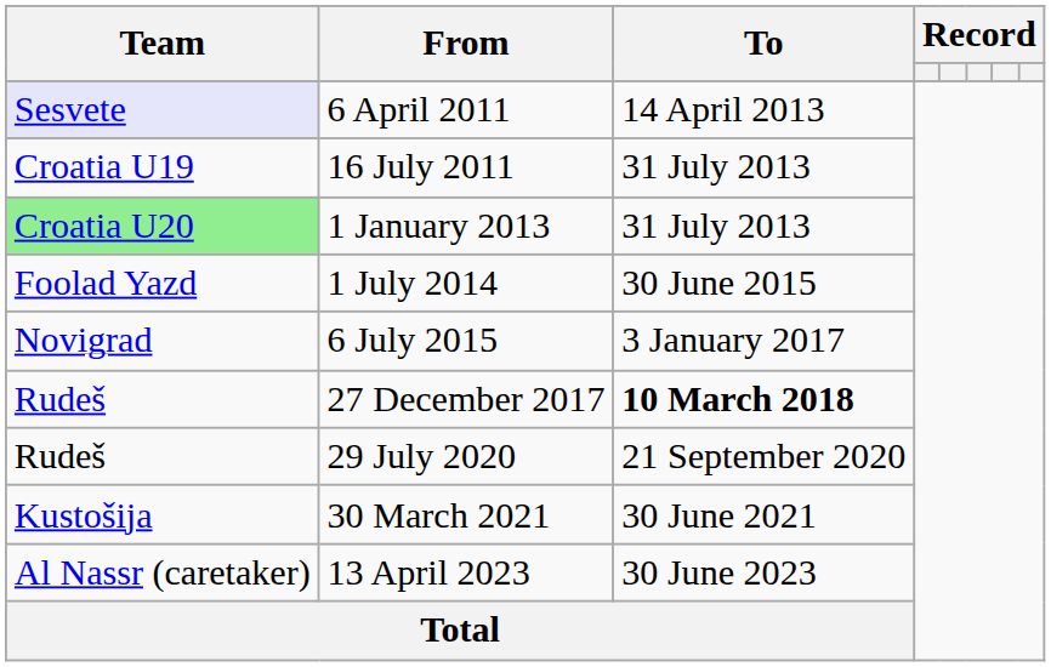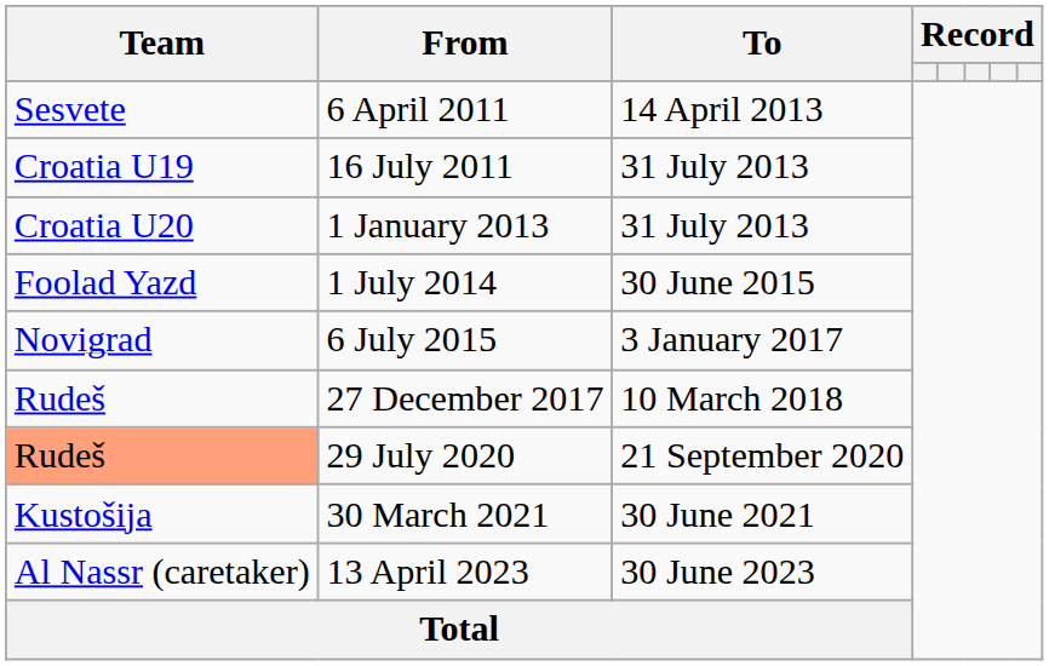6 April 2011 | Team: lavender background -> no background
1 January 2013 | Team: lightgreen background -> no background
27 December 2017 | To: bold -> normal
29 July 2020 | Team: no background -> lightsalmon background
